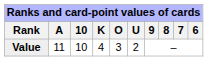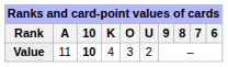Value | 10: normal -> bold
